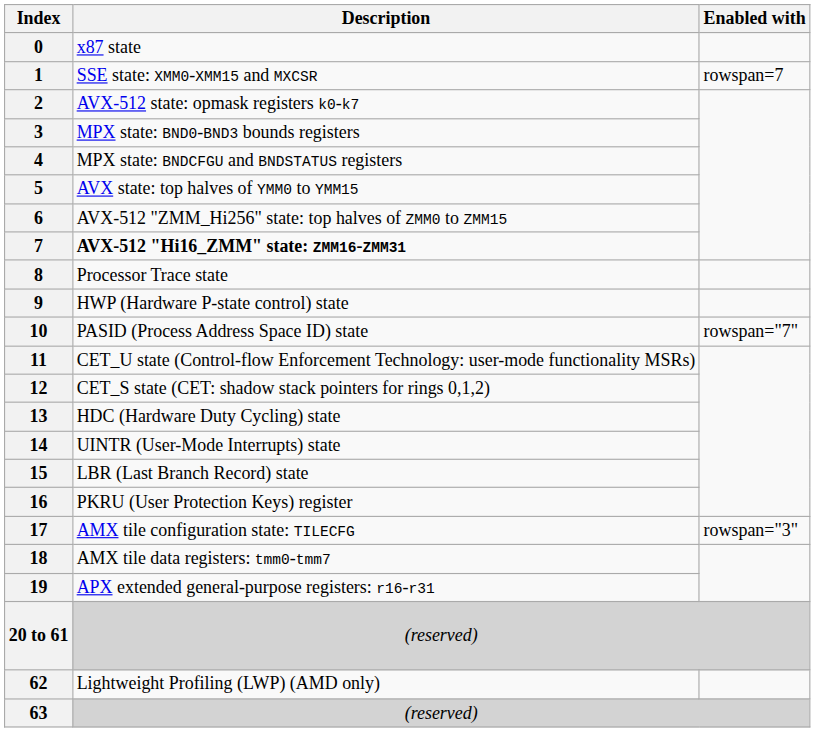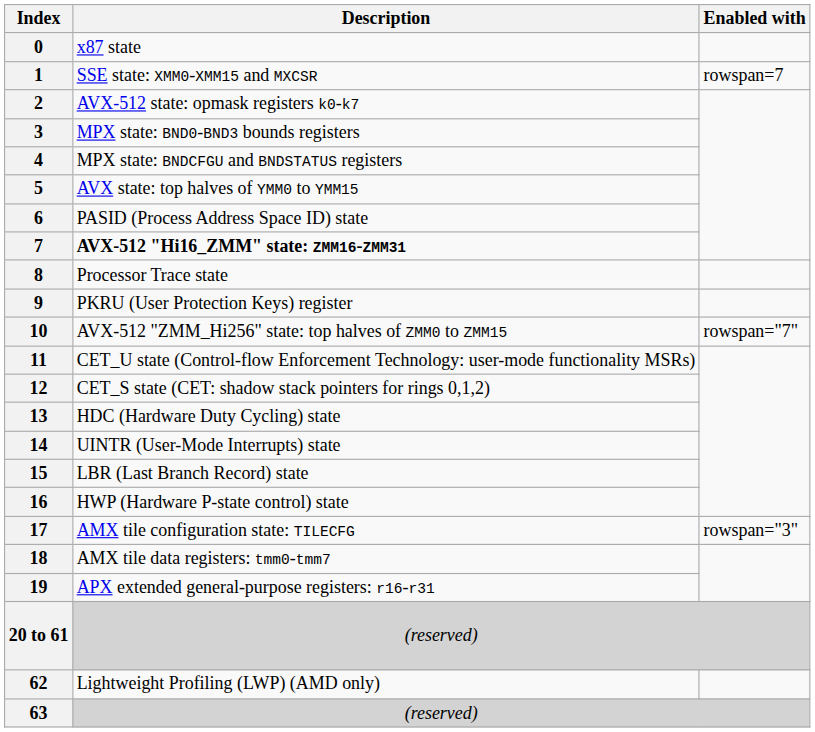6 | Description: AVX-512 "ZMM_Hi256" state: top halves of ZMM0 to ZMM15 -> PASID (Process Address Space ID) state
9 | Description: HWP (Hardware P-state control) state -> PKRU (User Protection Keys) register
10 | Description: PASID (Process Address Space ID) state -> AVX-512 "ZMM_Hi256" state: top halves of ZMM0 to ZMM15
16 | Description: PKRU (User Protection Keys) register -> HWP (Hardware P-state control) state
